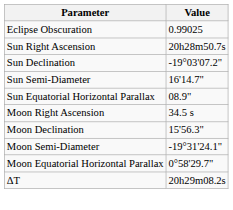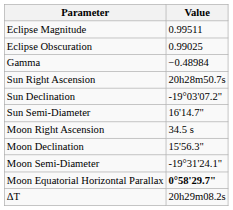+ row: Eclipse Magnitude | 0.99511
+ row: Gamma | −0.48984
- row: Sun Equatorial Horizontal Parallax | 08.9"
Moon Equatorial Horizontal Parallax | Value: normal -> bold
